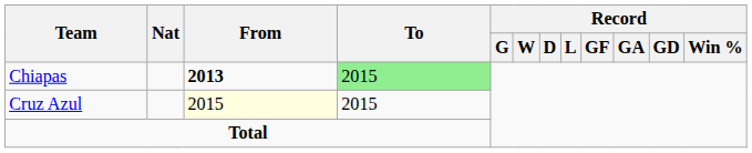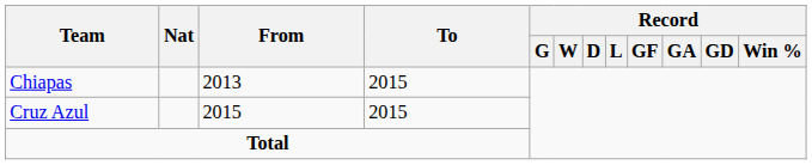Chiapas | From: bold -> normal
Chiapas | To: lightgreen background -> no background
Cruz Azul | From: lightyellow background -> no background
